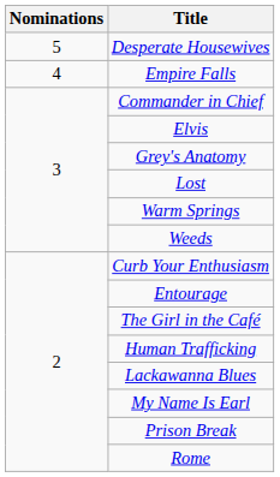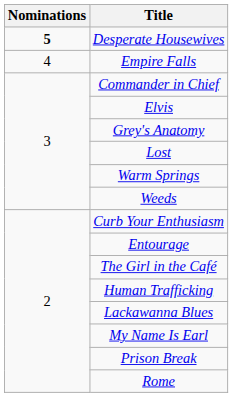Desperate Housewives | Nominations: normal -> bold
